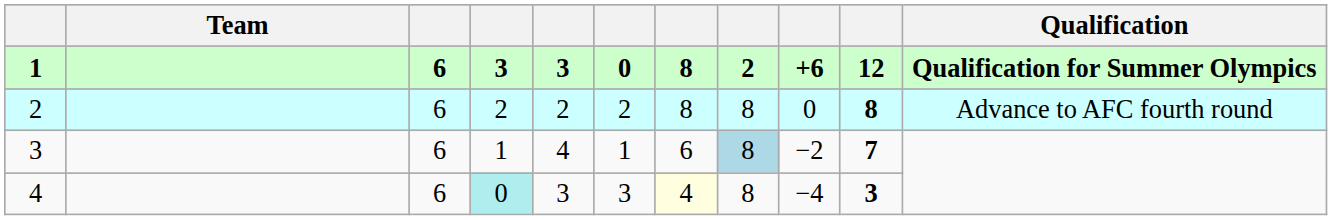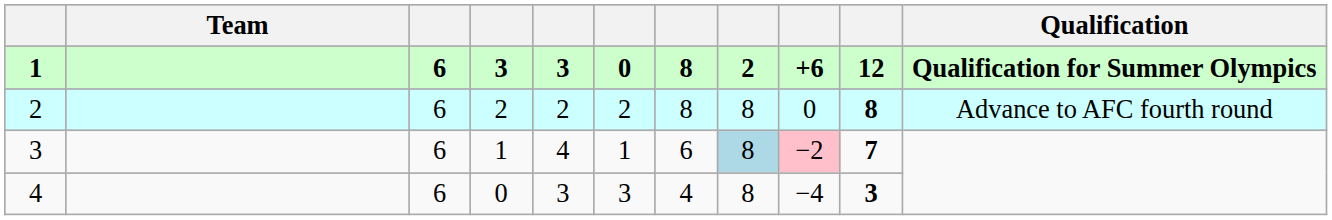row 4 | column 9: no background -> pink background
row 5 | column 4: paleturquoise background -> no background
row 5 | column 7: lightyellow background -> no background
